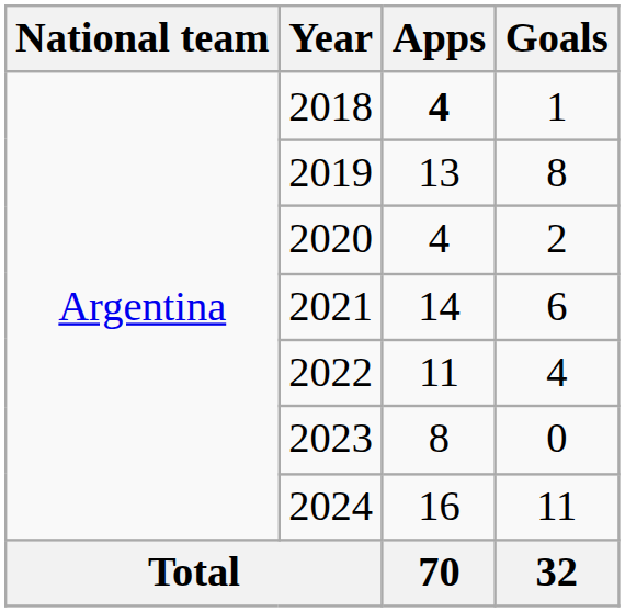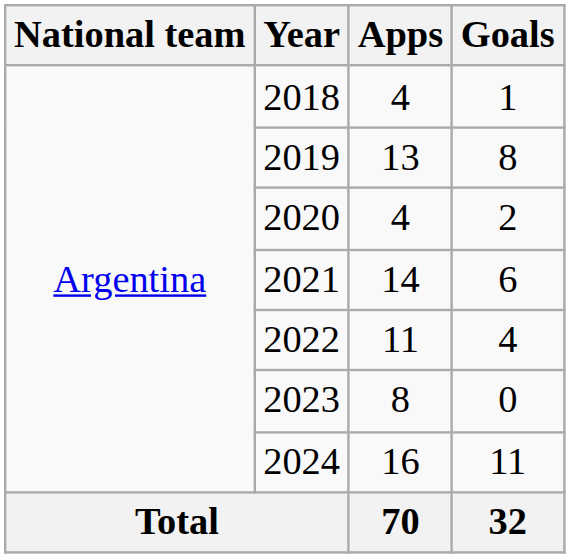2018 | Apps: bold -> normal
